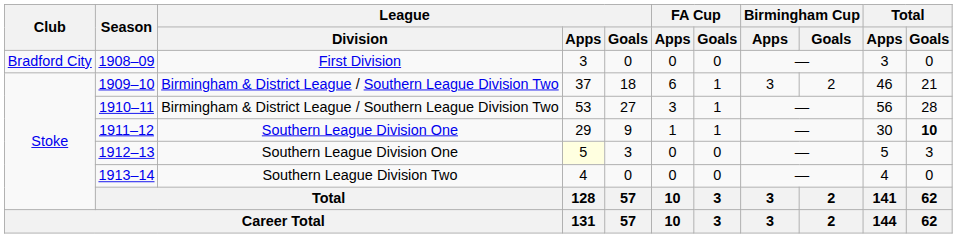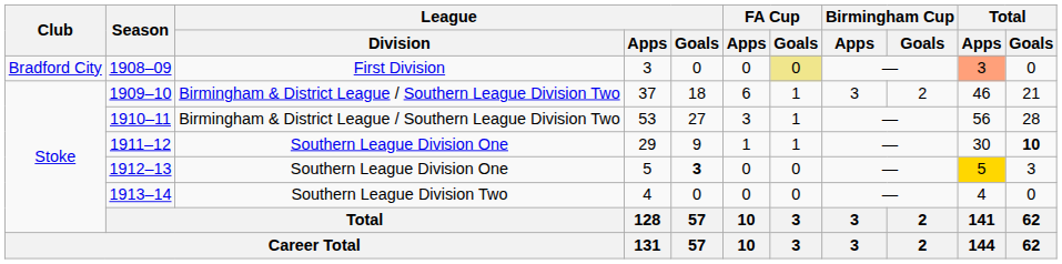1908–09 | FA Cup / Goals: no background -> khaki background
1908–09 | Total / Apps: no background -> lightsalmon background
1912–13 | League / Apps: lightyellow background -> no background
1912–13 | League / Goals: normal -> bold
1912–13 | Total / Apps: no background -> gold background
